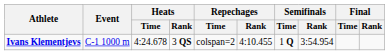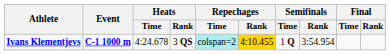Ivans Klementjevs | Event: normal -> bold
Ivans Klementjevs | Repechages / Time: no background -> paleturquoise background
Ivans Klementjevs | Repechages / Rank: no background -> gold background
